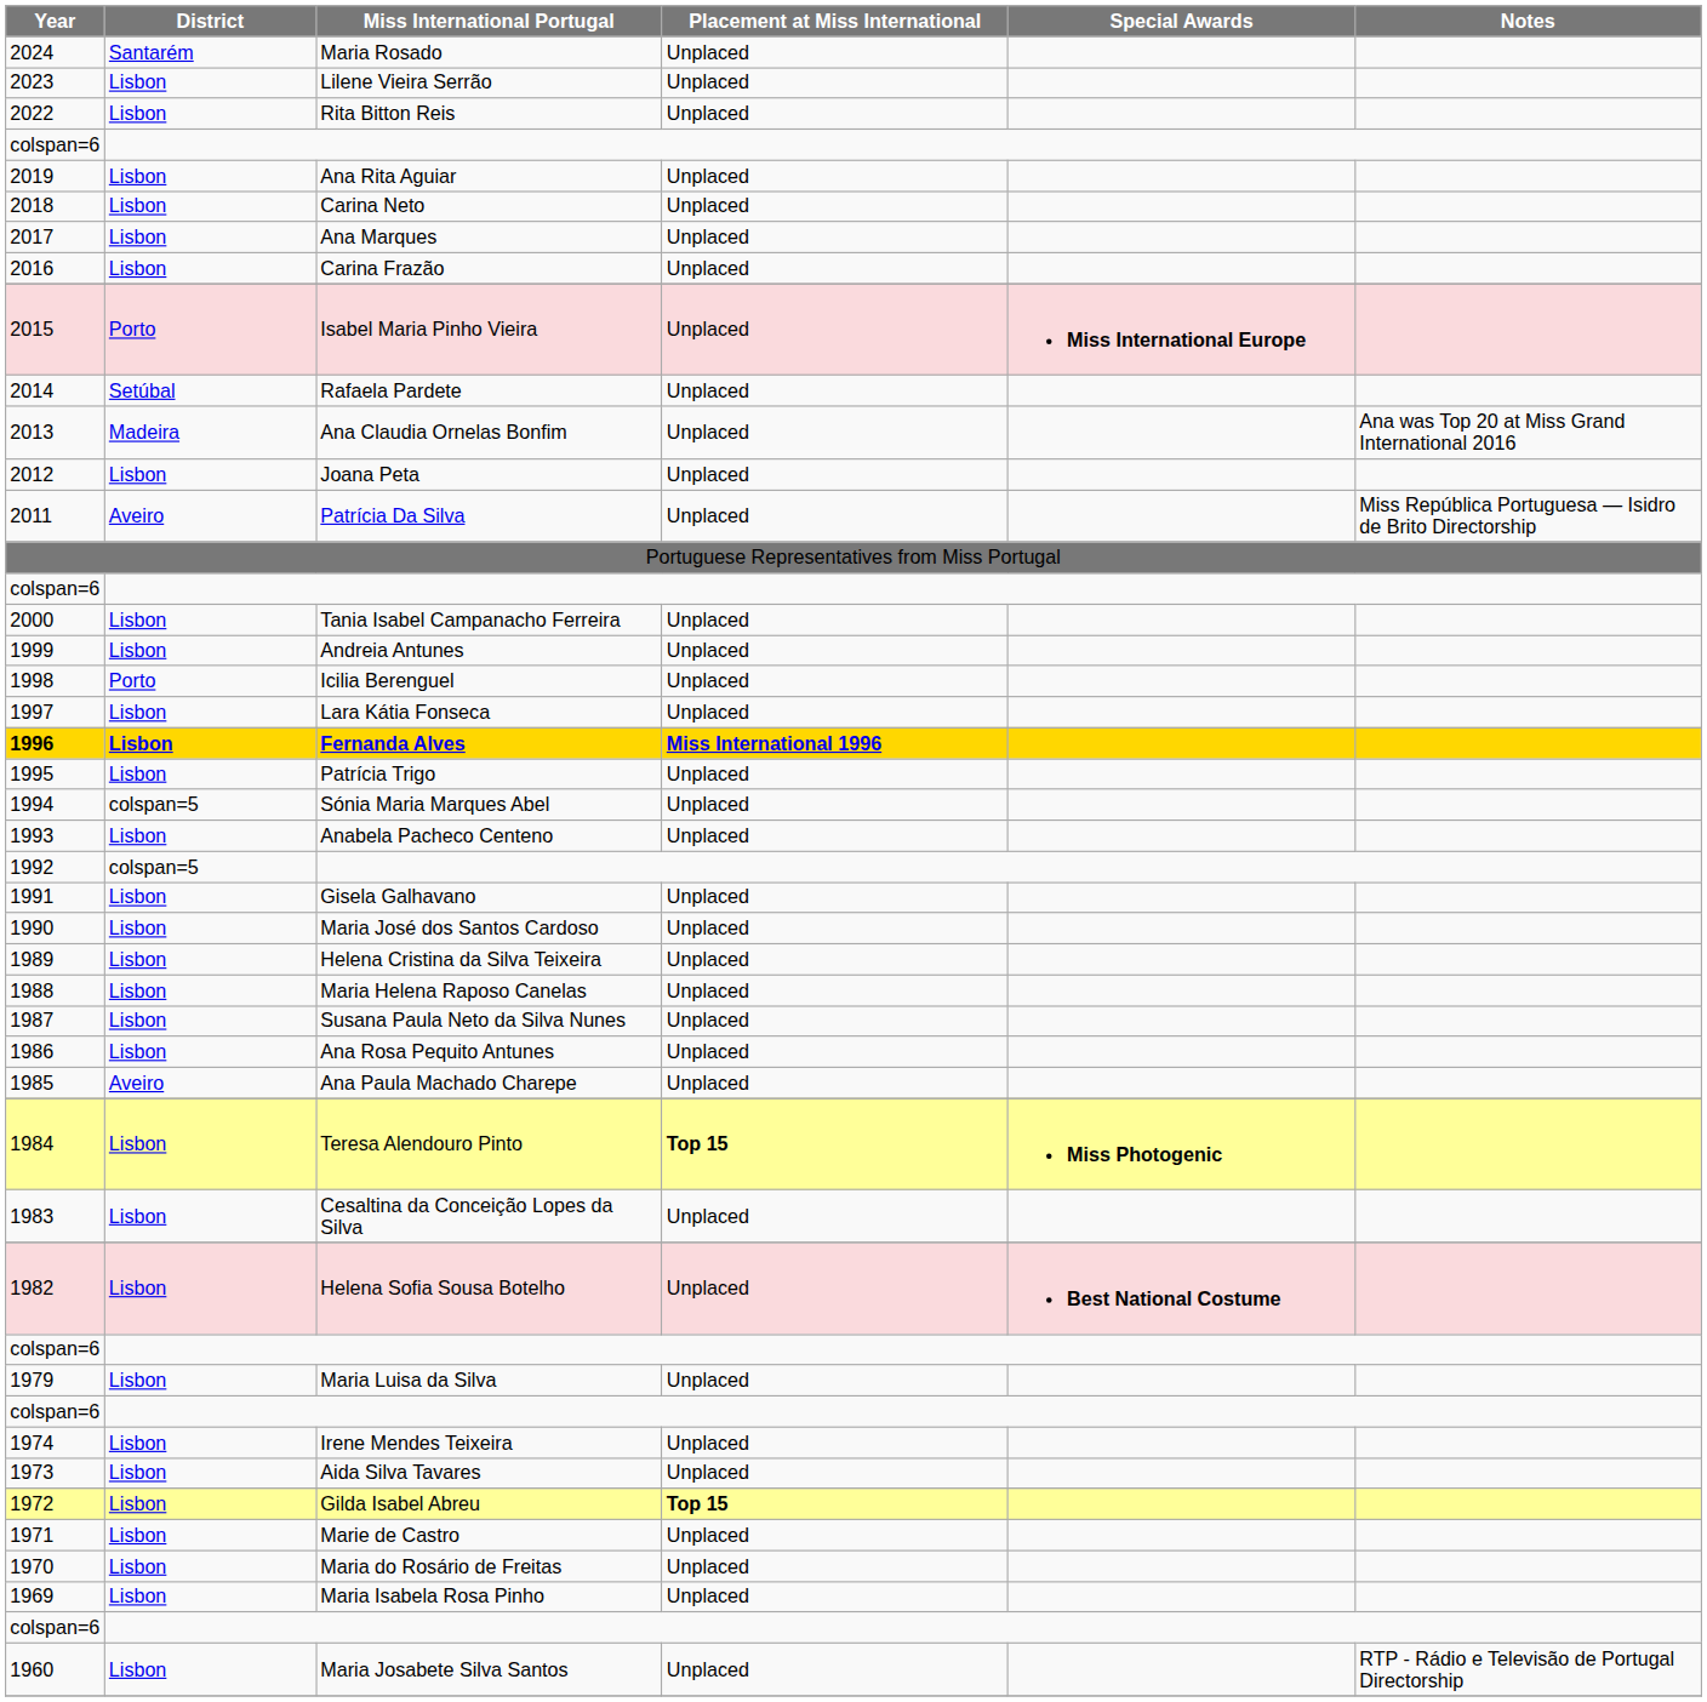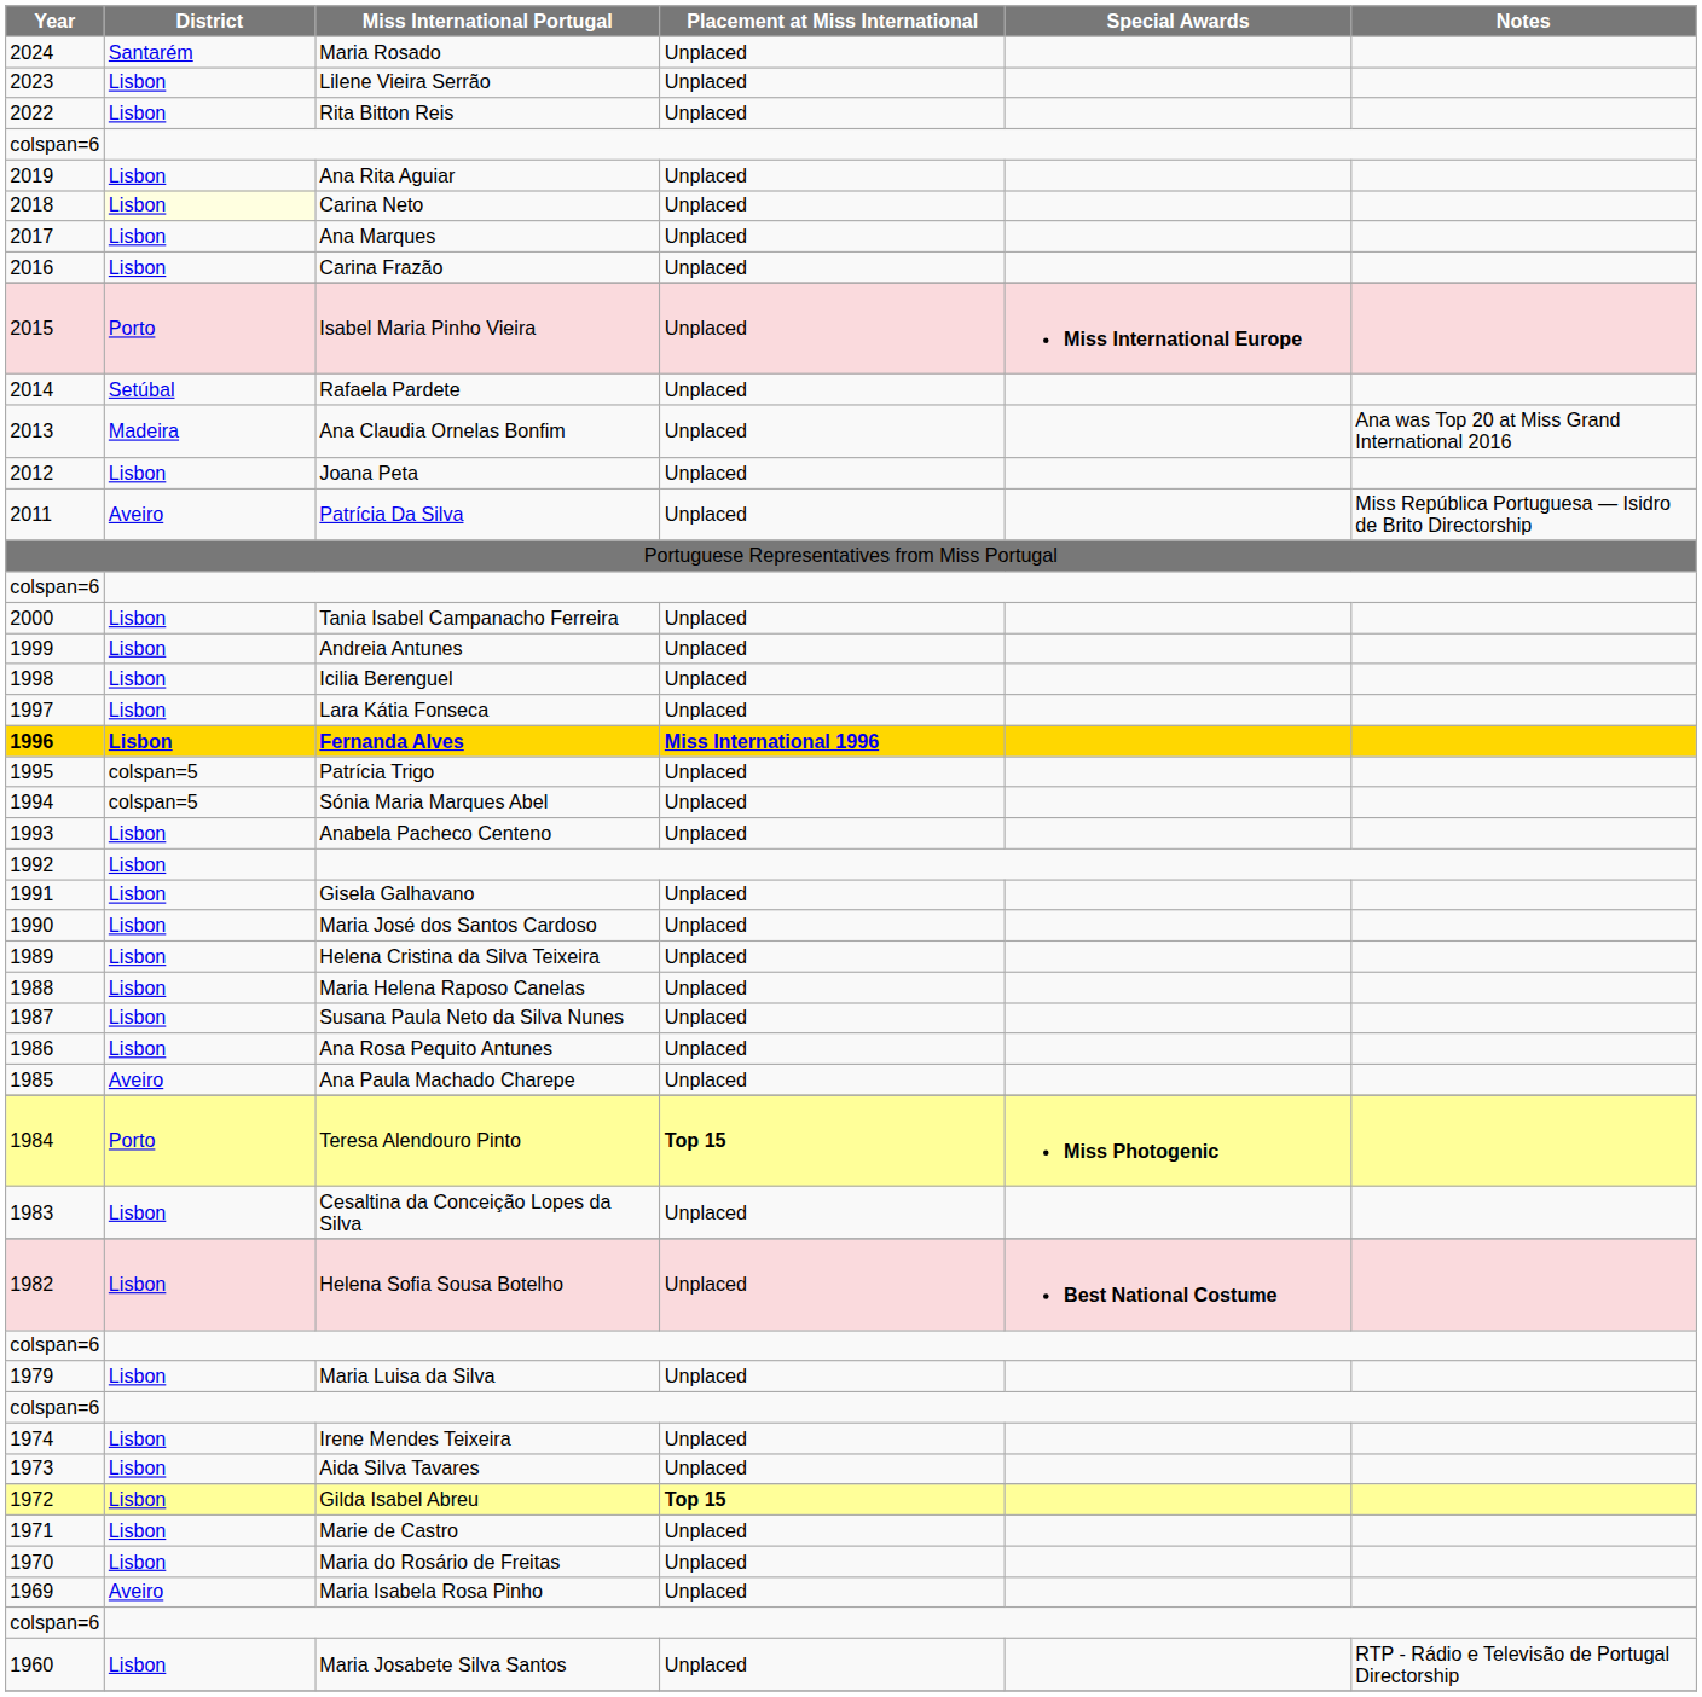2018 | District: no background -> lightyellow background
1998 | District: Porto -> Lisbon
1995 | District: Lisbon -> colspan=5
1992 | District: colspan=5 -> Lisbon
1984 | District: Lisbon -> Porto
1969 | District: Lisbon -> Aveiro
